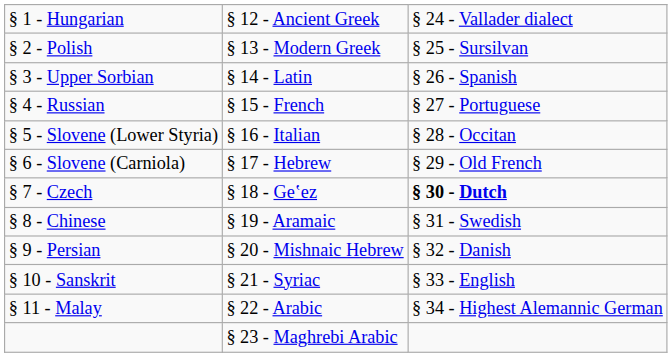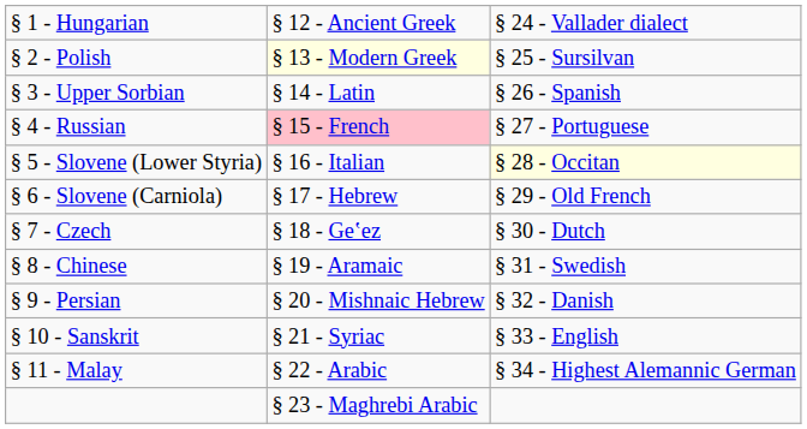§ 2 - Polish | column 2: no background -> lightyellow background
§ 4 - Russian | column 2: no background -> pink background
§ 5 - Slovene (Lower Styria) | column 3: no background -> lightyellow background
§ 7 - Czech | column 3: bold -> normal
